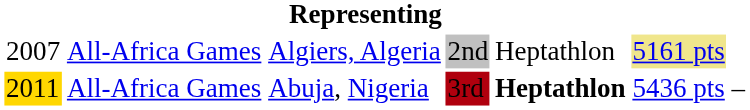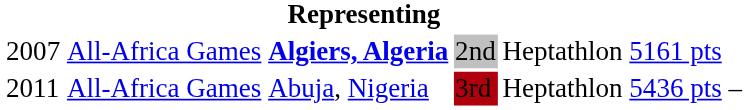row 2 | column 3: normal -> bold
row 2 | column 6: khaki background -> no background
row 3 | column 1: gold background -> no background
row 3 | column 5: bold -> normal
